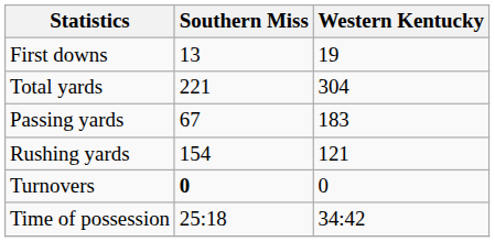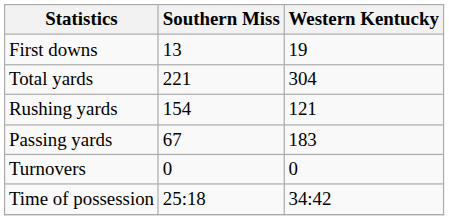rows swapped: Rushing yards <-> Passing yards
Turnovers | Southern Miss: bold -> normal
